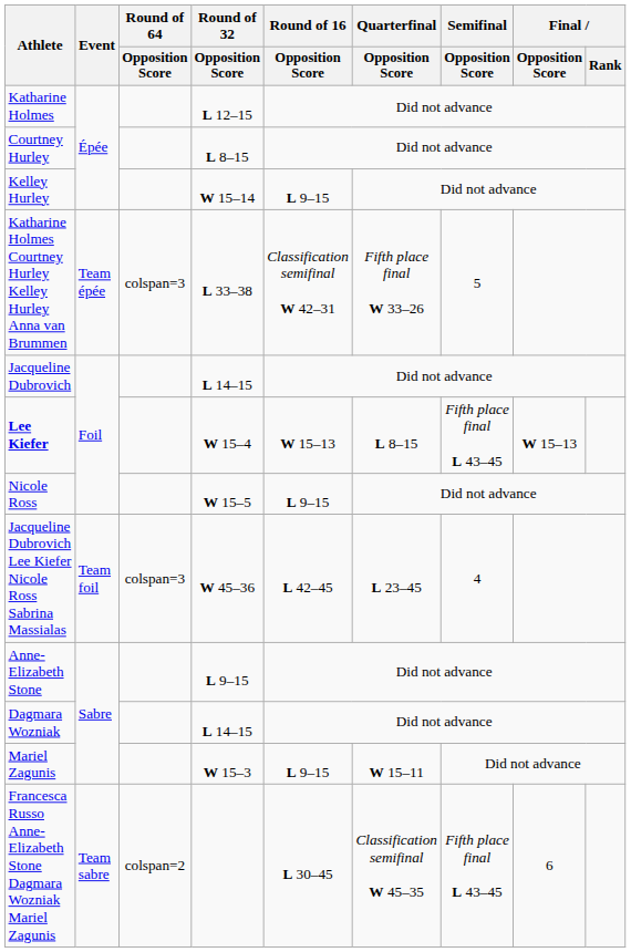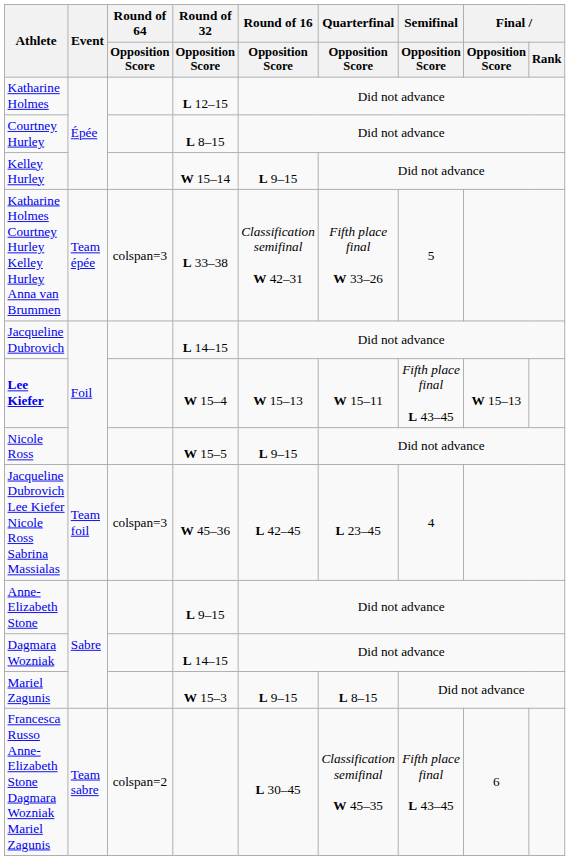Lee Kiefer | Quarterfinal / Opposition Score: L 8–15 -> W 15–11
Mariel Zagunis | Quarterfinal / Opposition Score: W 15–11 -> L 8–15
